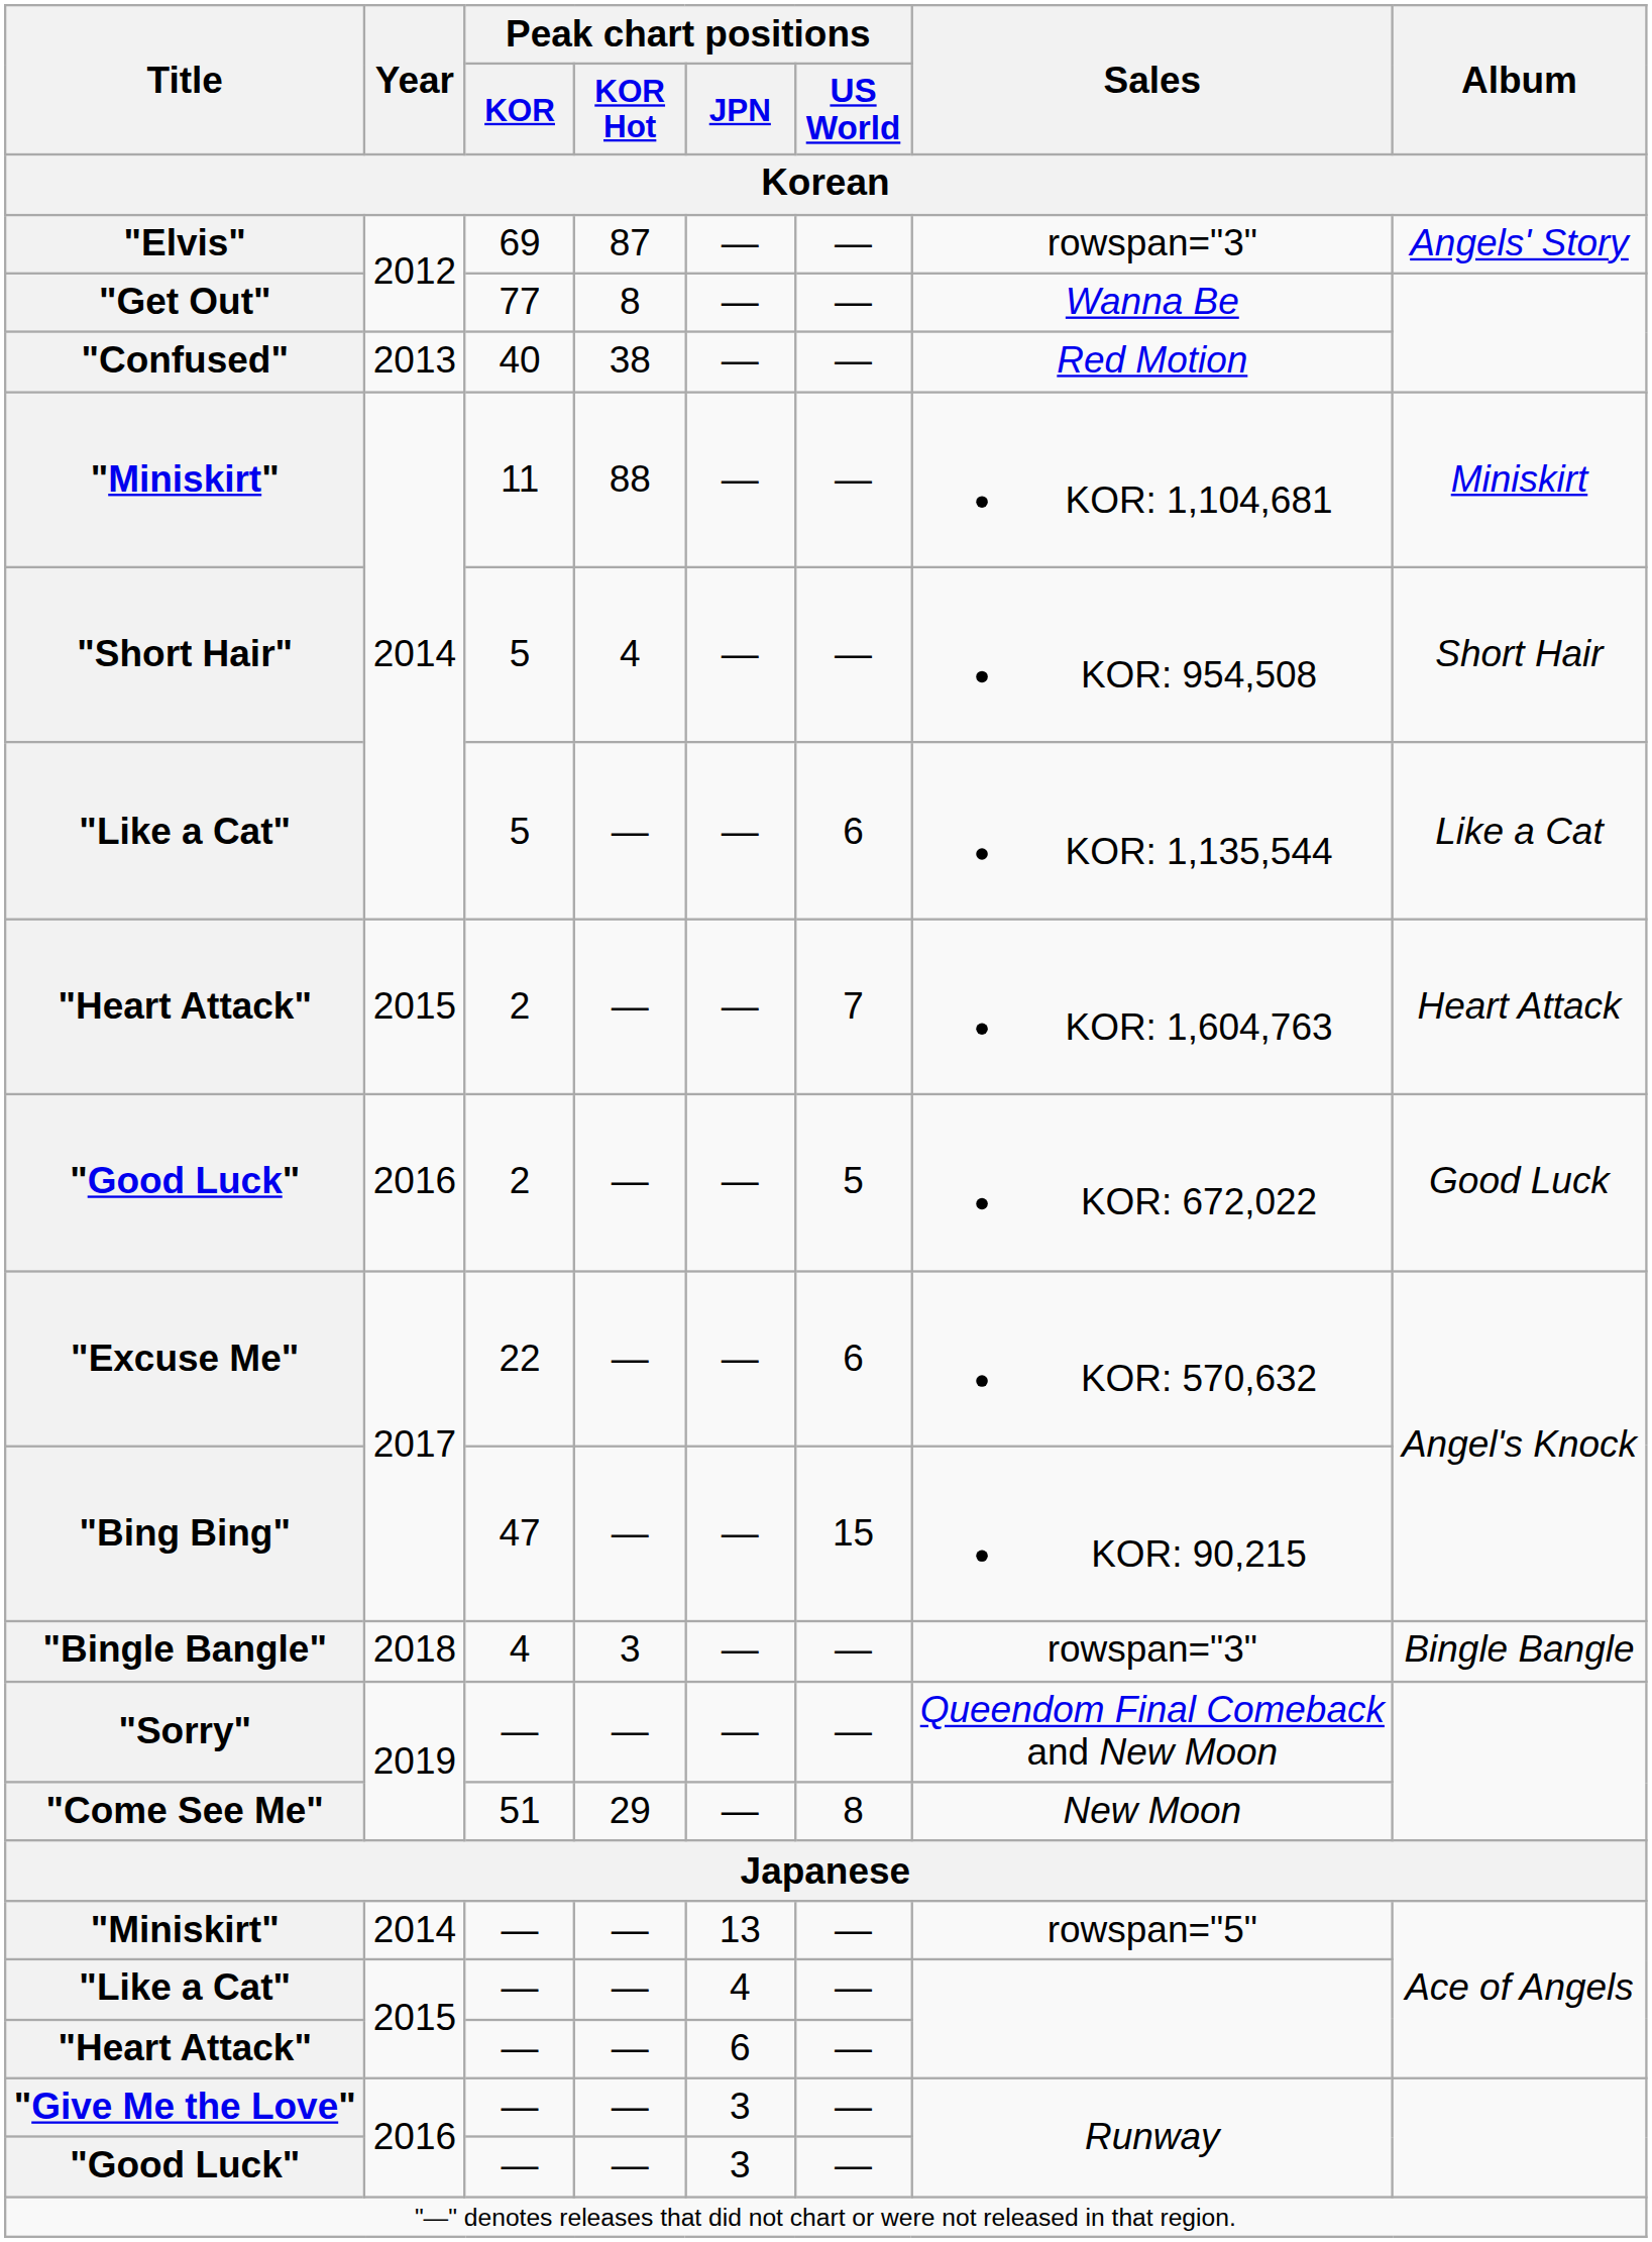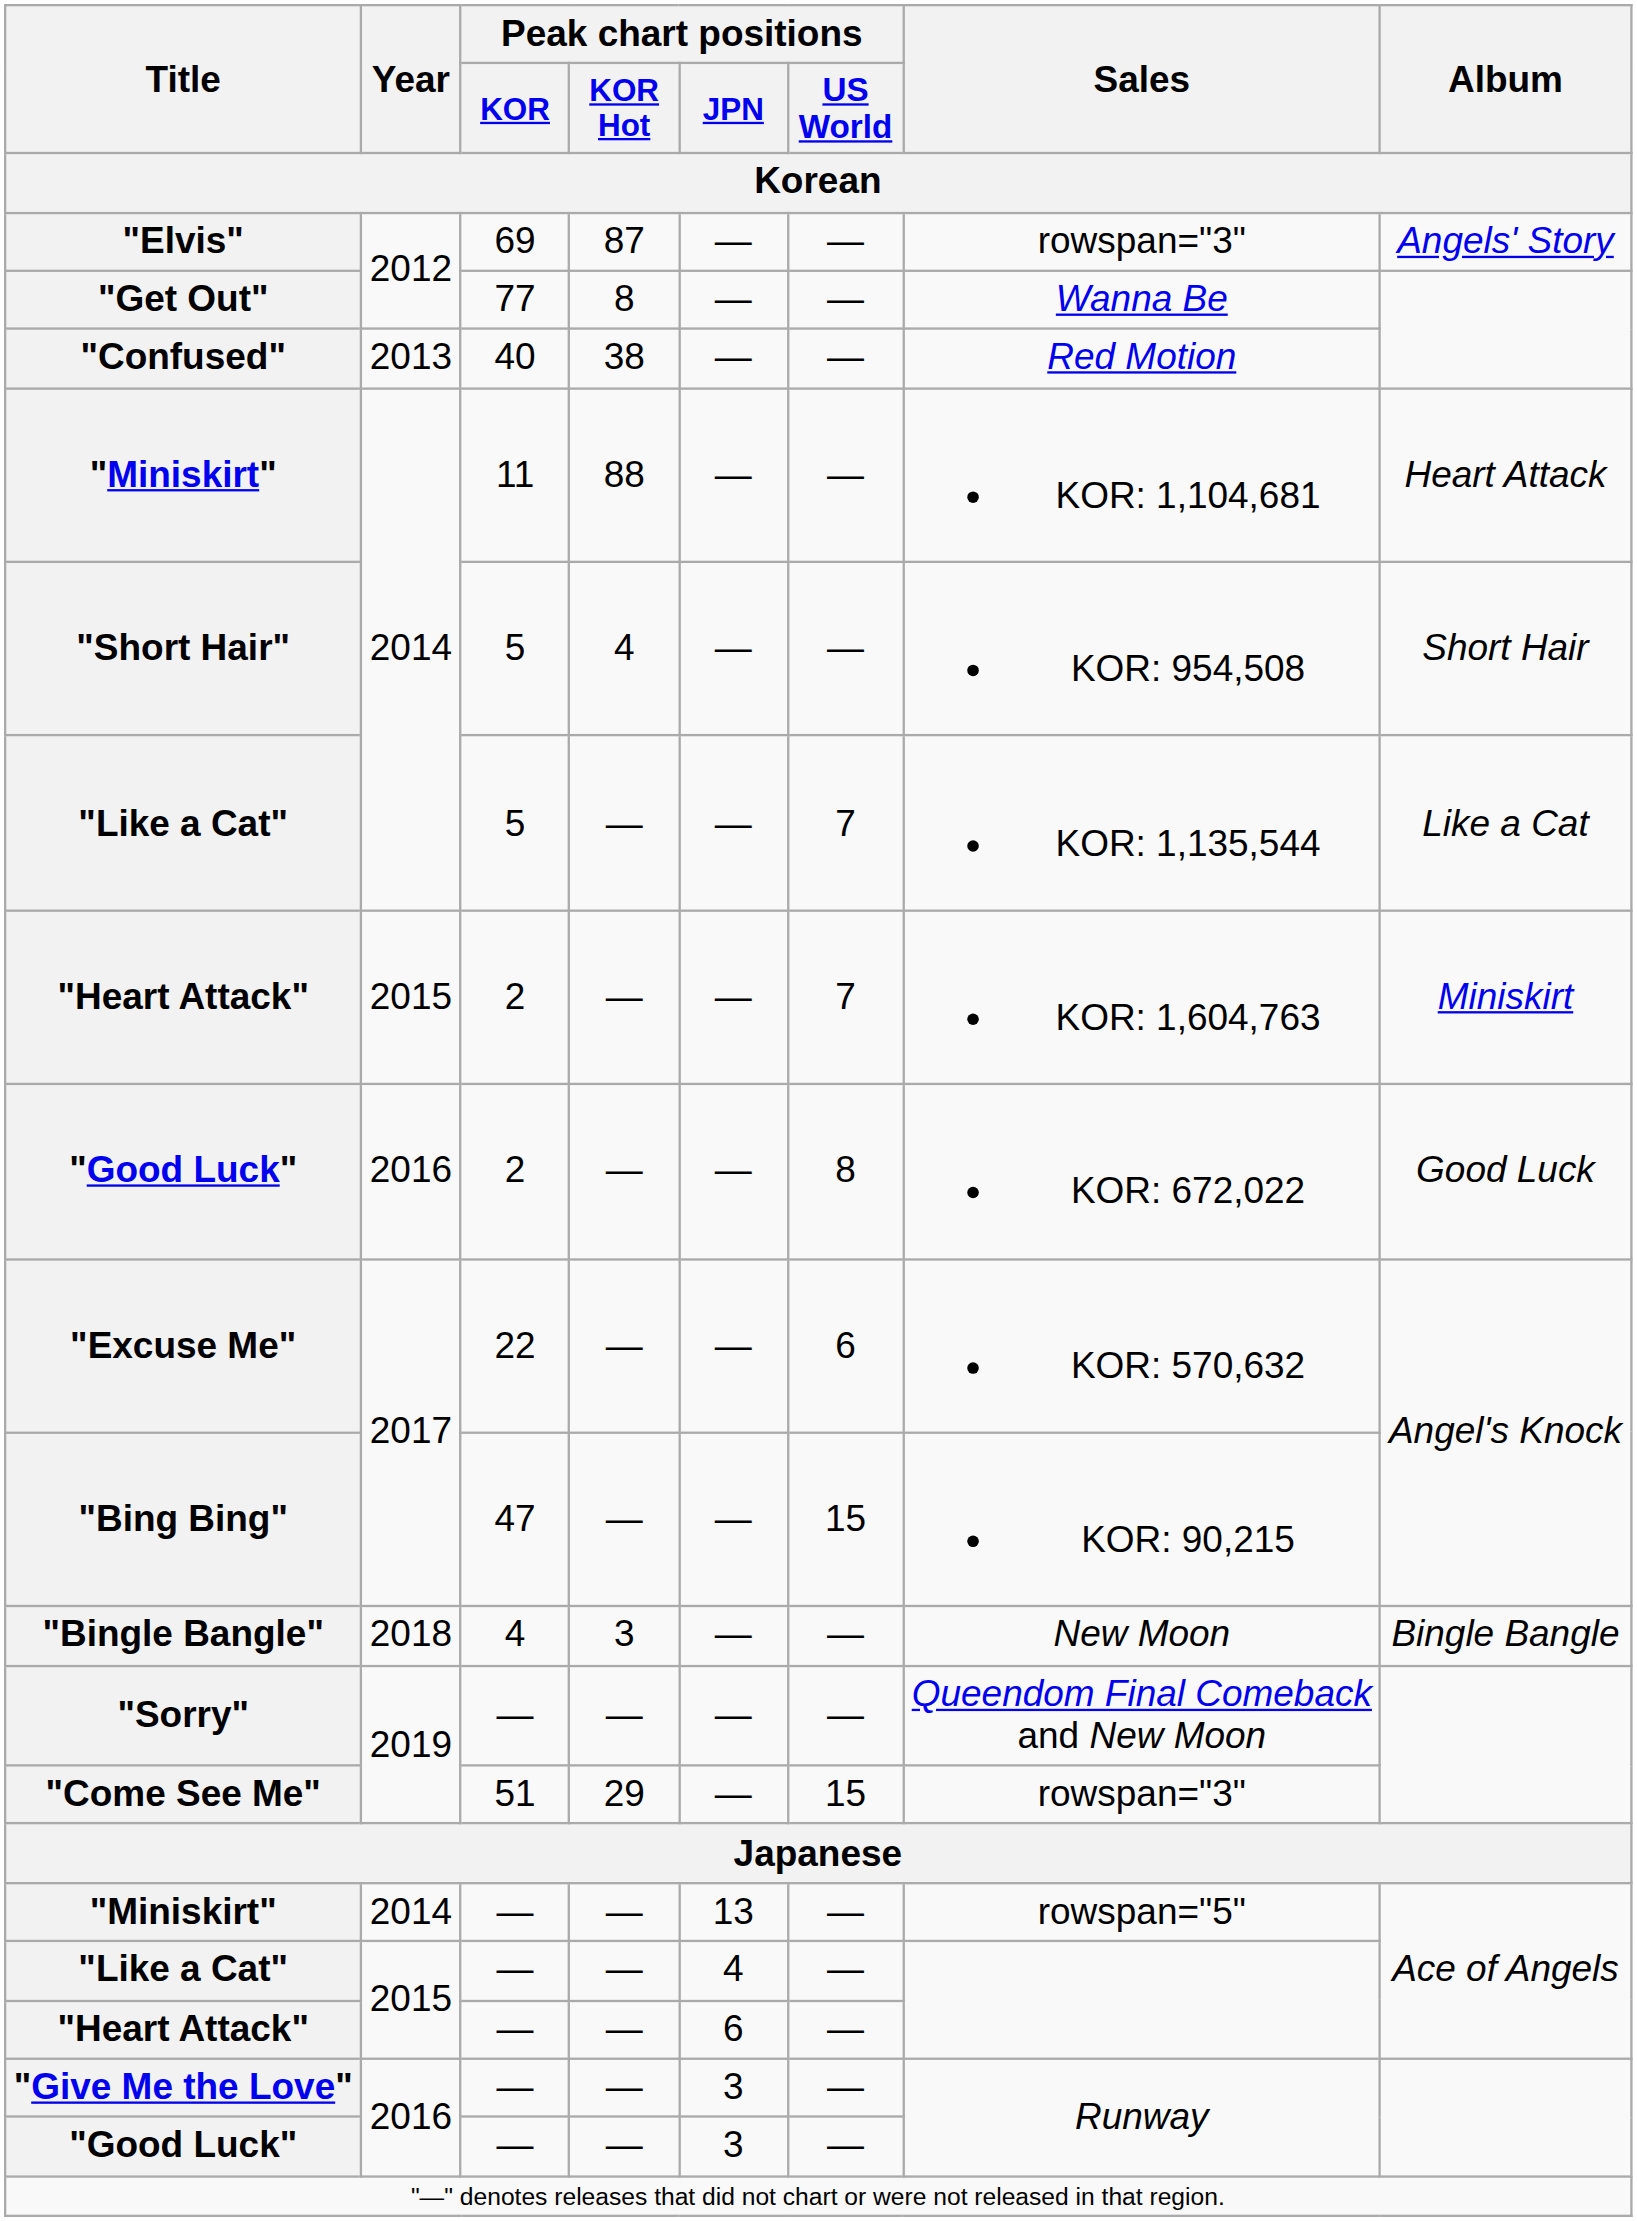"Miniskirt" / 11 | Album: Miniskirt -> Heart Attack
"Like a Cat" / 5 | Peak chart positions / US World: 6 -> 7
"Heart Attack" / 2 | Album: Heart Attack -> Miniskirt
"Good Luck" / 2 | Peak chart positions / US World: 5 -> 8
"Bingle Bangle" | Sales: rowspan="3" -> New Moon
"Come See Me" | Peak chart positions / US World: 8 -> 15
"Come See Me" | Sales: New Moon -> rowspan="3"
